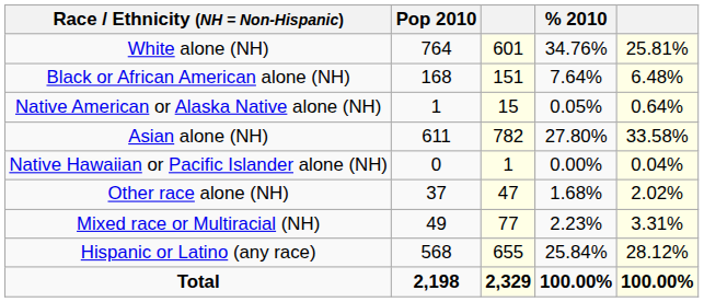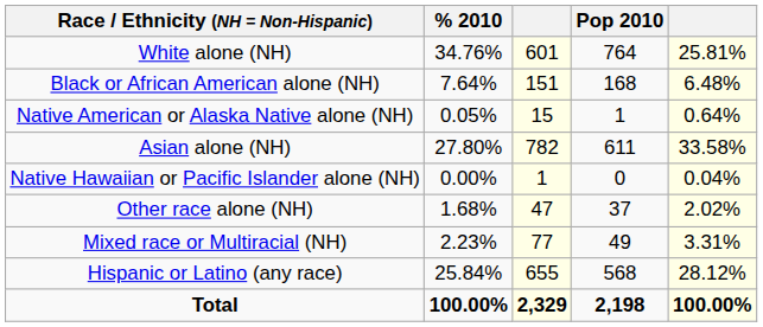columns swapped: Pop 2010 <-> % 2010
